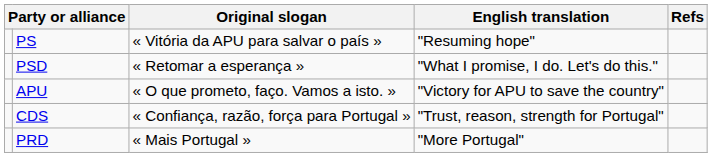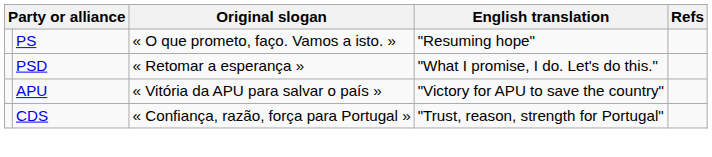PS | Original slogan: « Vitória da APU para salvar o país » -> « O que prometo, faço. Vamos a isto. »
APU | Original slogan: « O que prometo, faço. Vamos a isto. » -> « Vitória da APU para salvar o país »
- row: PRD | « Mais Portugal » | "More Portugal"
